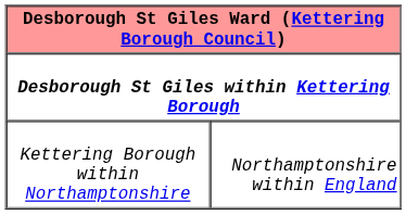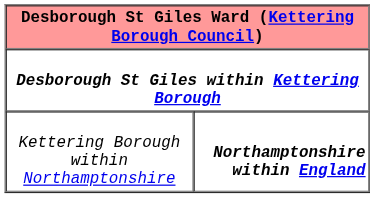Kettering Borough within Northamptonshire | column 2: normal -> bold
